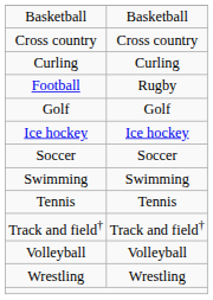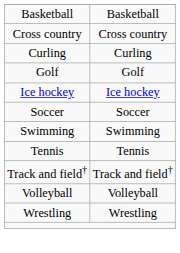- row: Football | Rugby
